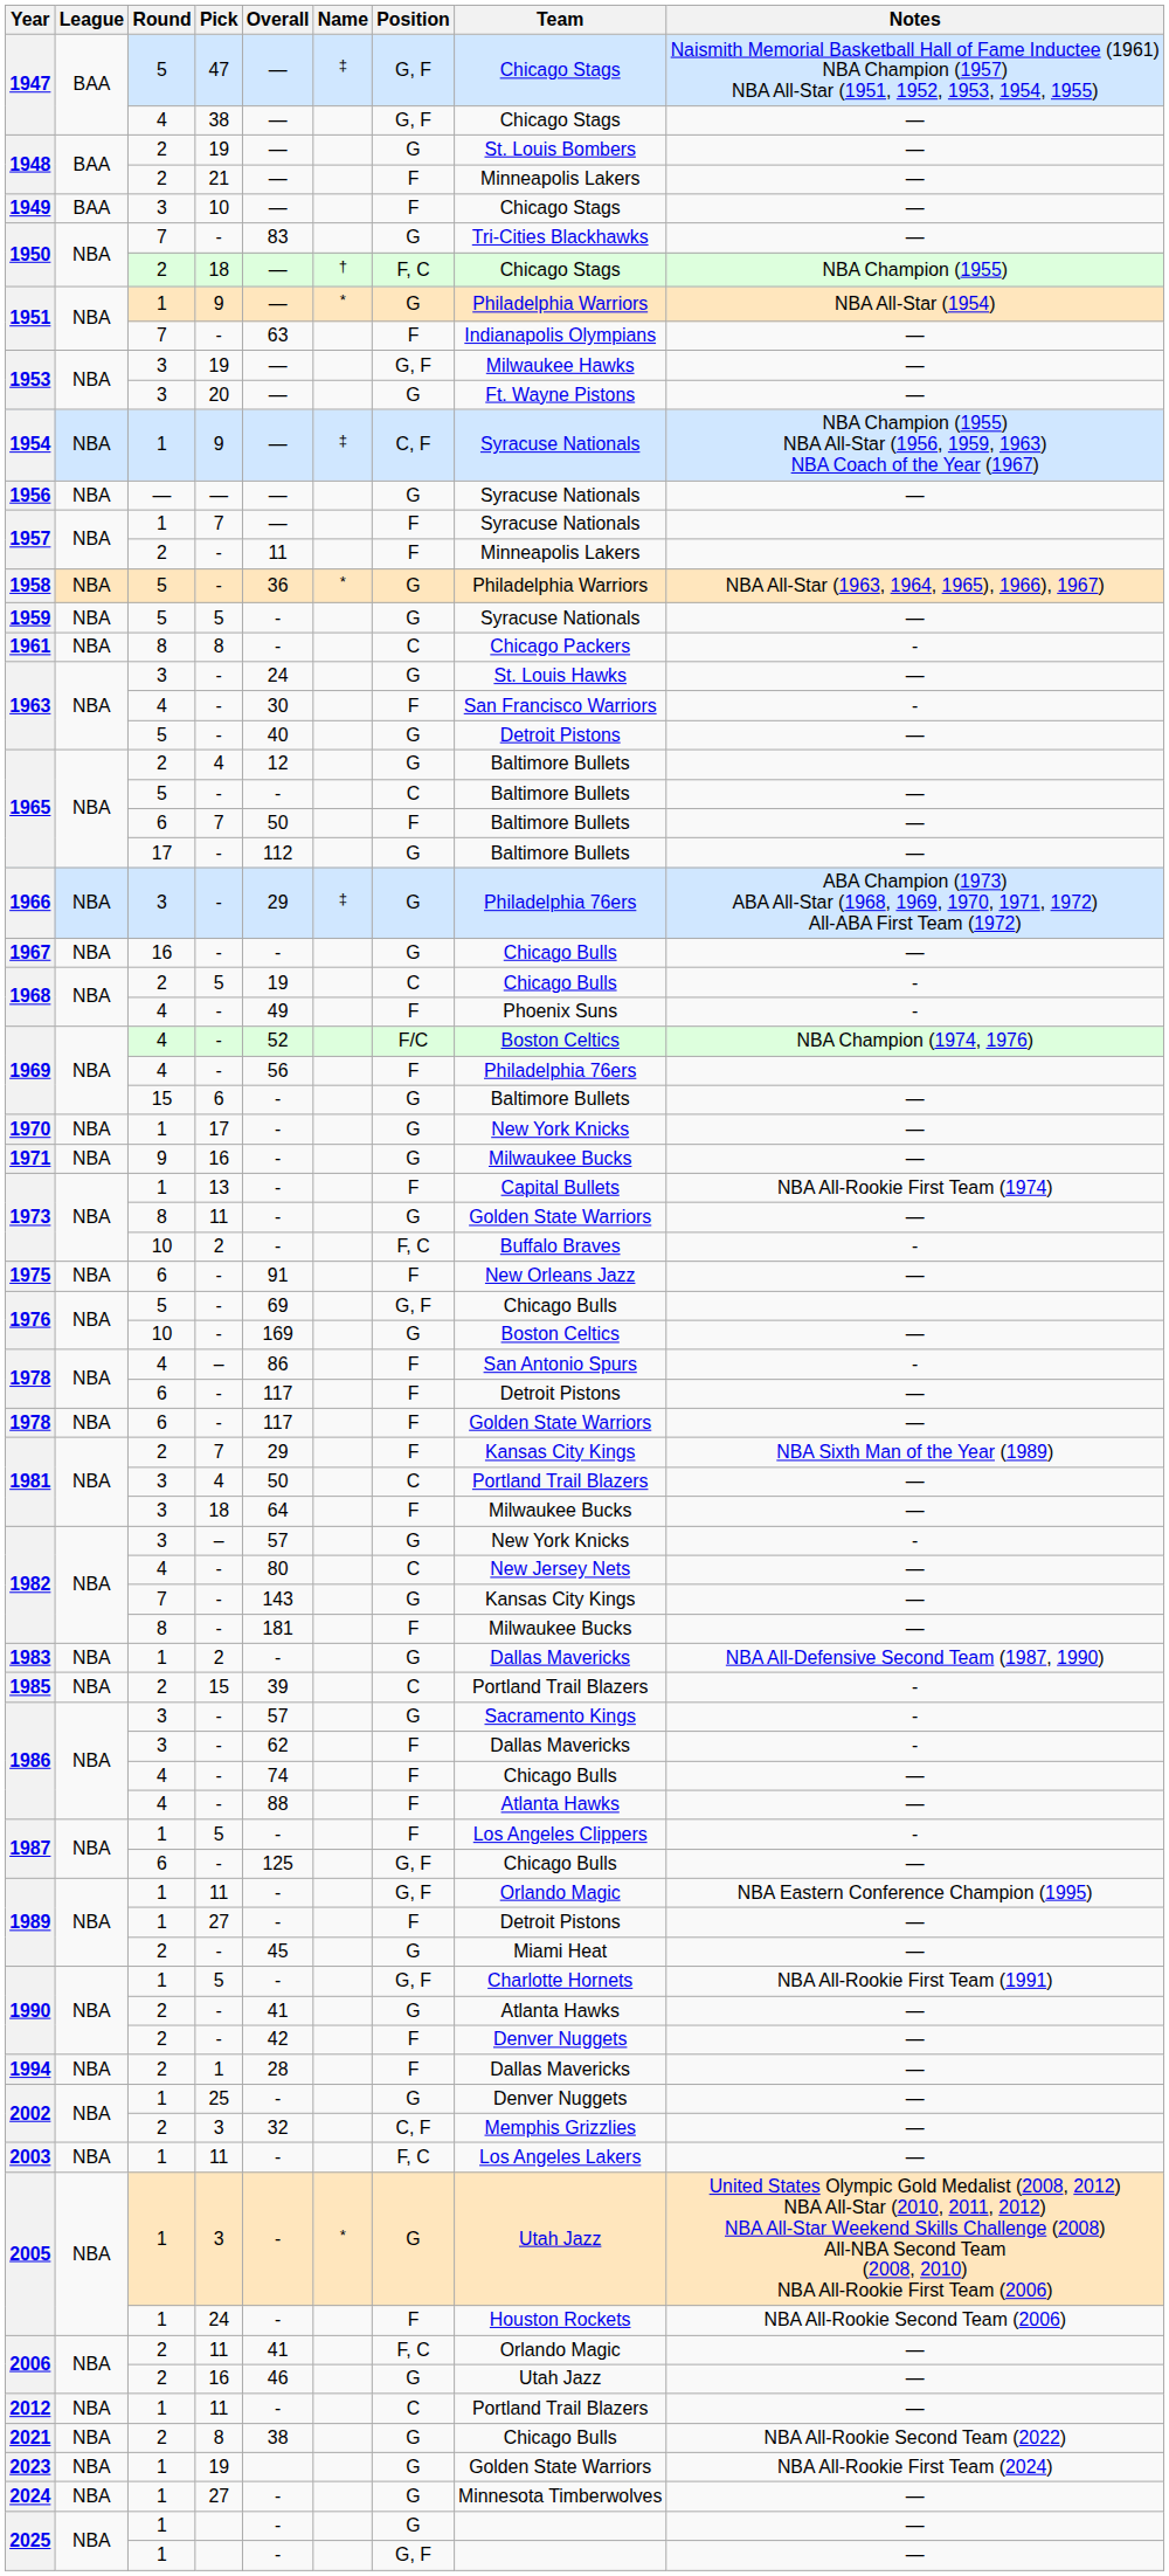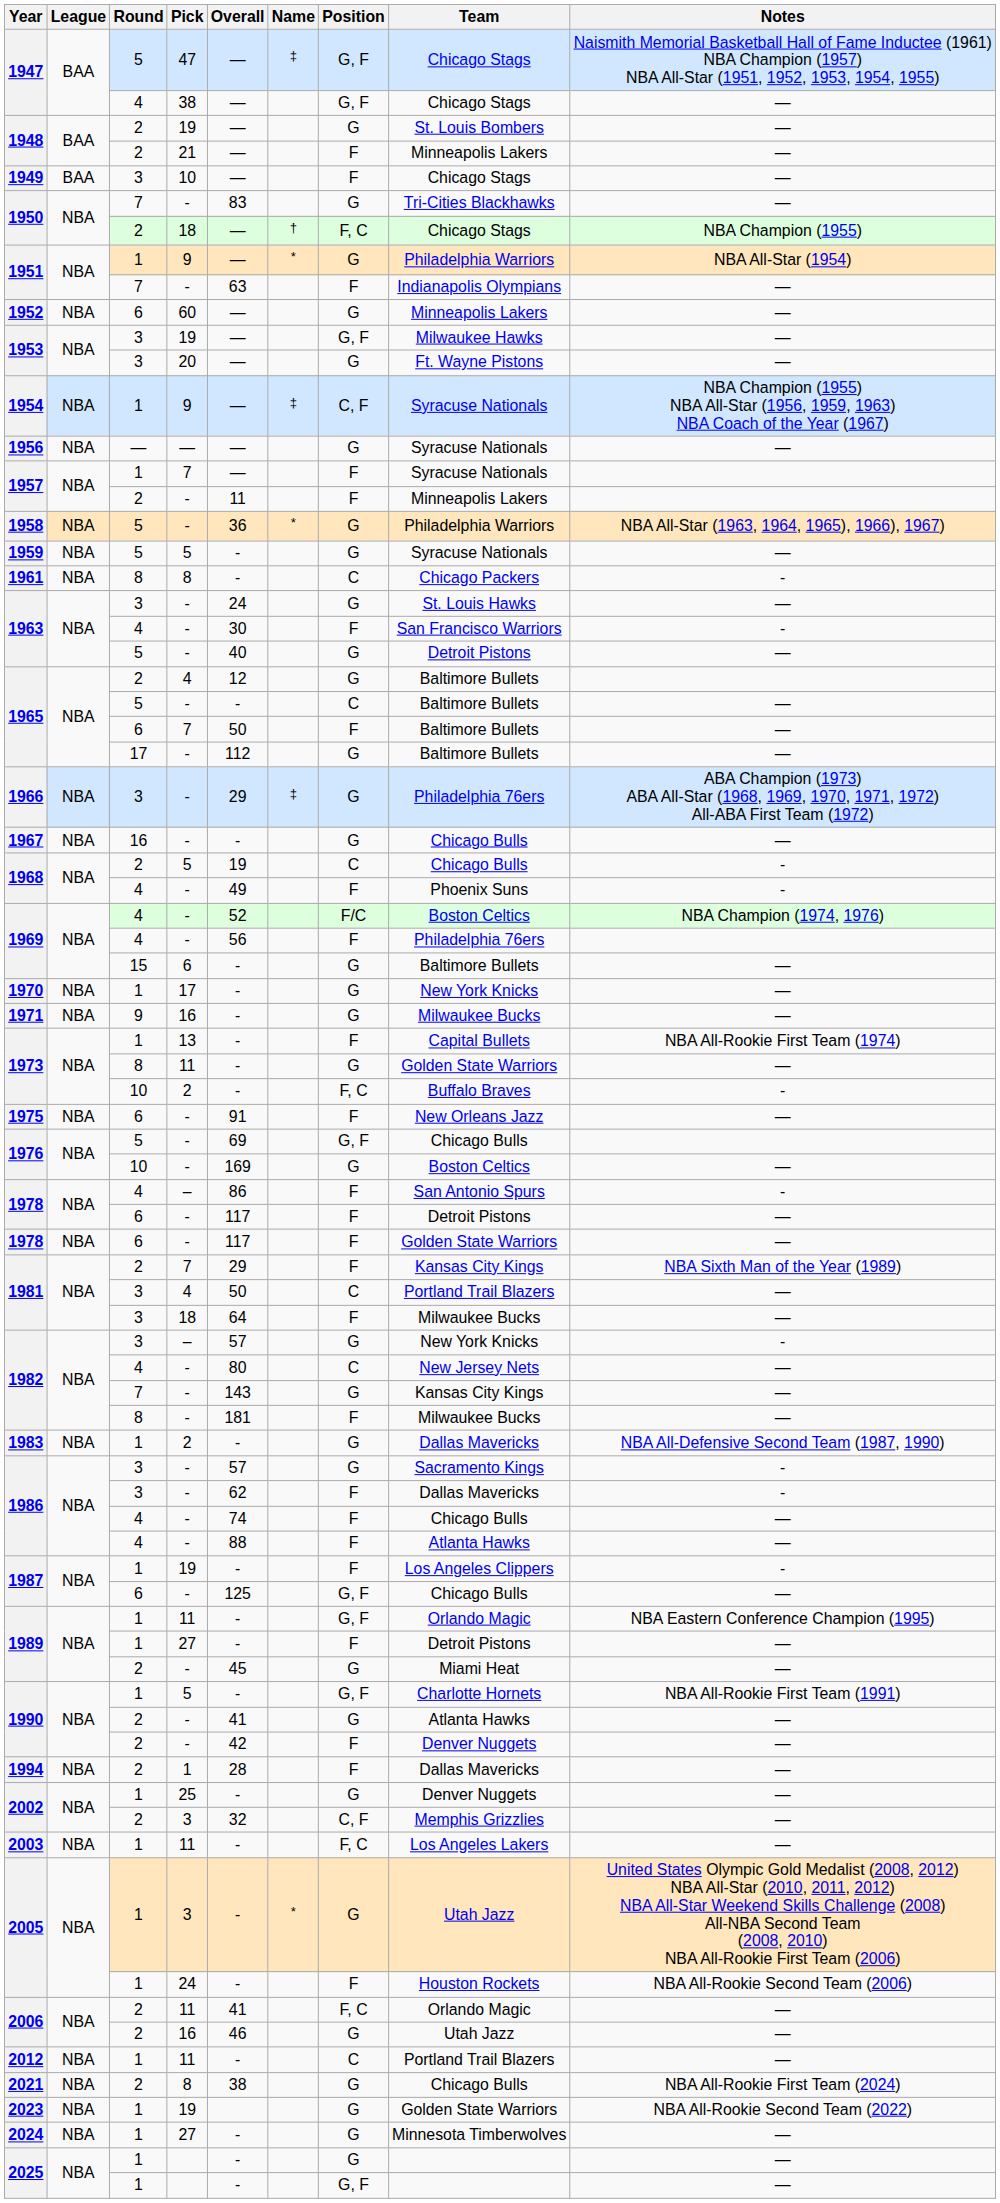+ row: 1952 | NBA | 6 | 60 | — | G | Minneapolis Lakers | —
- row: 1985 | NBA | 2 | 15 | 39 | C | Portland Trail Blazers | -
1987 / 1 | Pick: 5 -> 19
2021 | Notes: NBA All-Rookie Second Team (2022) -> NBA All-Rookie First Team (2024)
2023 | Notes: NBA All-Rookie First Team (2024) -> NBA All-Rookie Second Team (2022)
